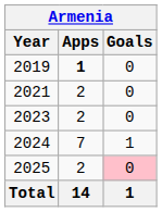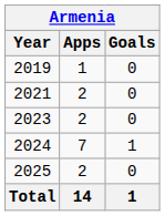2019 | Apps: bold -> normal
2025 | Goals: pink background -> no background
